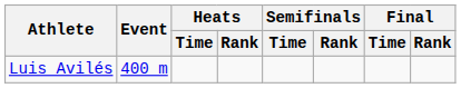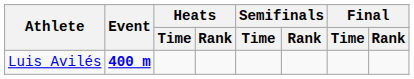Luis Avilés | Event: normal -> bold
